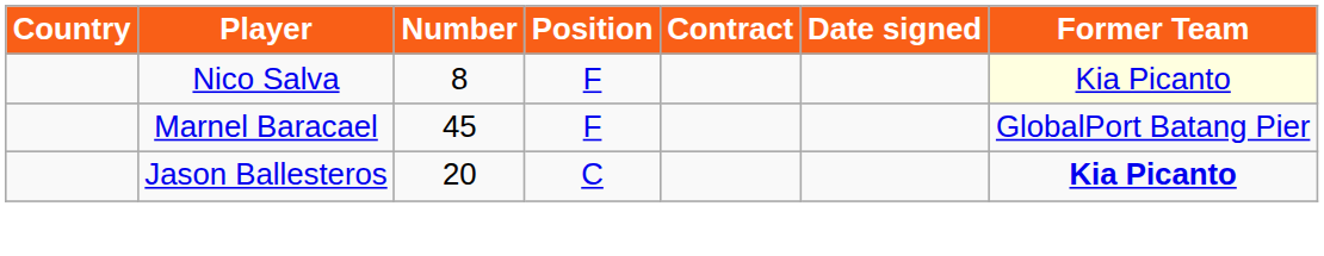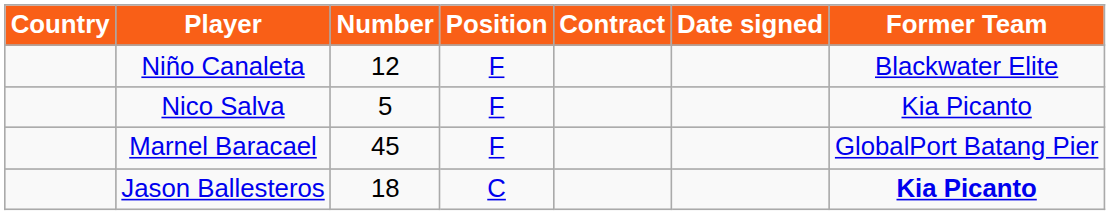+ row: Niño Canaleta | 12 | F | Blackwater Elite
Nico Salva | Number: 8 -> 5
Nico Salva | Former Team: lightyellow background -> no background
Jason Ballesteros | Number: 20 -> 18
